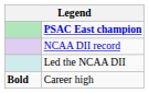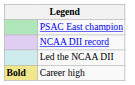PSAC East champion | column 2: bold -> normal
Career high | column 1: no background -> khaki background
